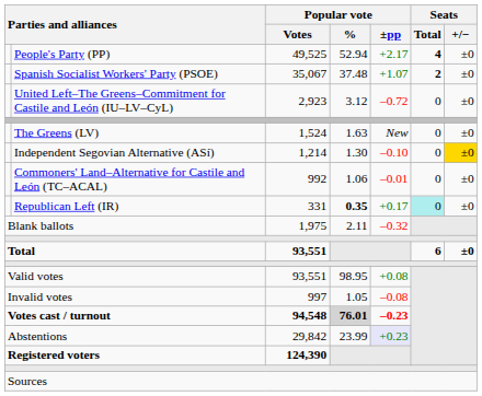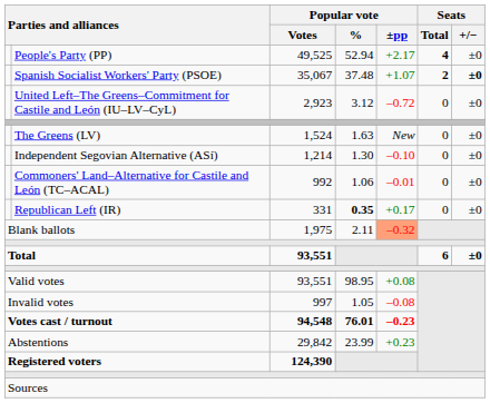Spanish Socialist Workers' Party (PSOE) | Seats / +/−: normal -> bold
Independent Segovian Alternative (ASí) | Seats / +/−: gold background -> no background
Republican Left (IR) | Seats / Total: paleturquoise background -> no background
Blank ballots | Popular vote / ±pp: no background -> lightsalmon background
Votes cast / turnout | Popular vote / %: lightgrey background -> no background
Abstentions | Popular vote / ±pp: lavender background -> no background
